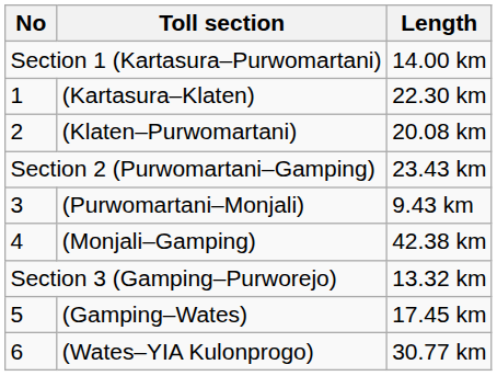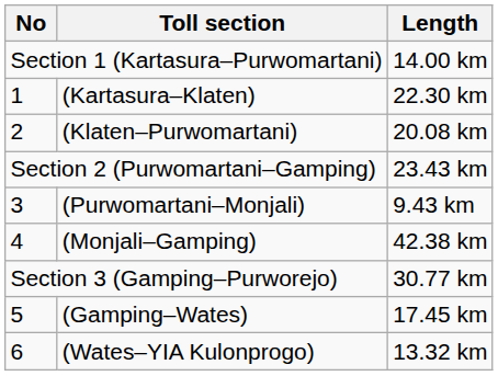Section 3 (Gamping–Purworejo) | Length: 13.32 km -> 30.77 km
(Wates–YIA Kulonprogo) | Length: 30.77 km -> 13.32 km
